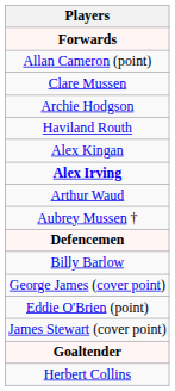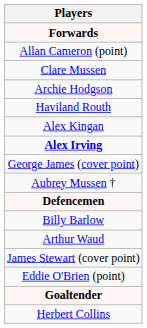row 9 | column 1: Arthur Waud -> George James (cover point)
row 13 | column 1: George James (cover point) -> Arthur Waud
row 14 | column 1: Eddie O'Brien (point) -> James Stewart (cover point)
row 15 | column 1: James Stewart (cover point) -> Eddie O'Brien (point)
